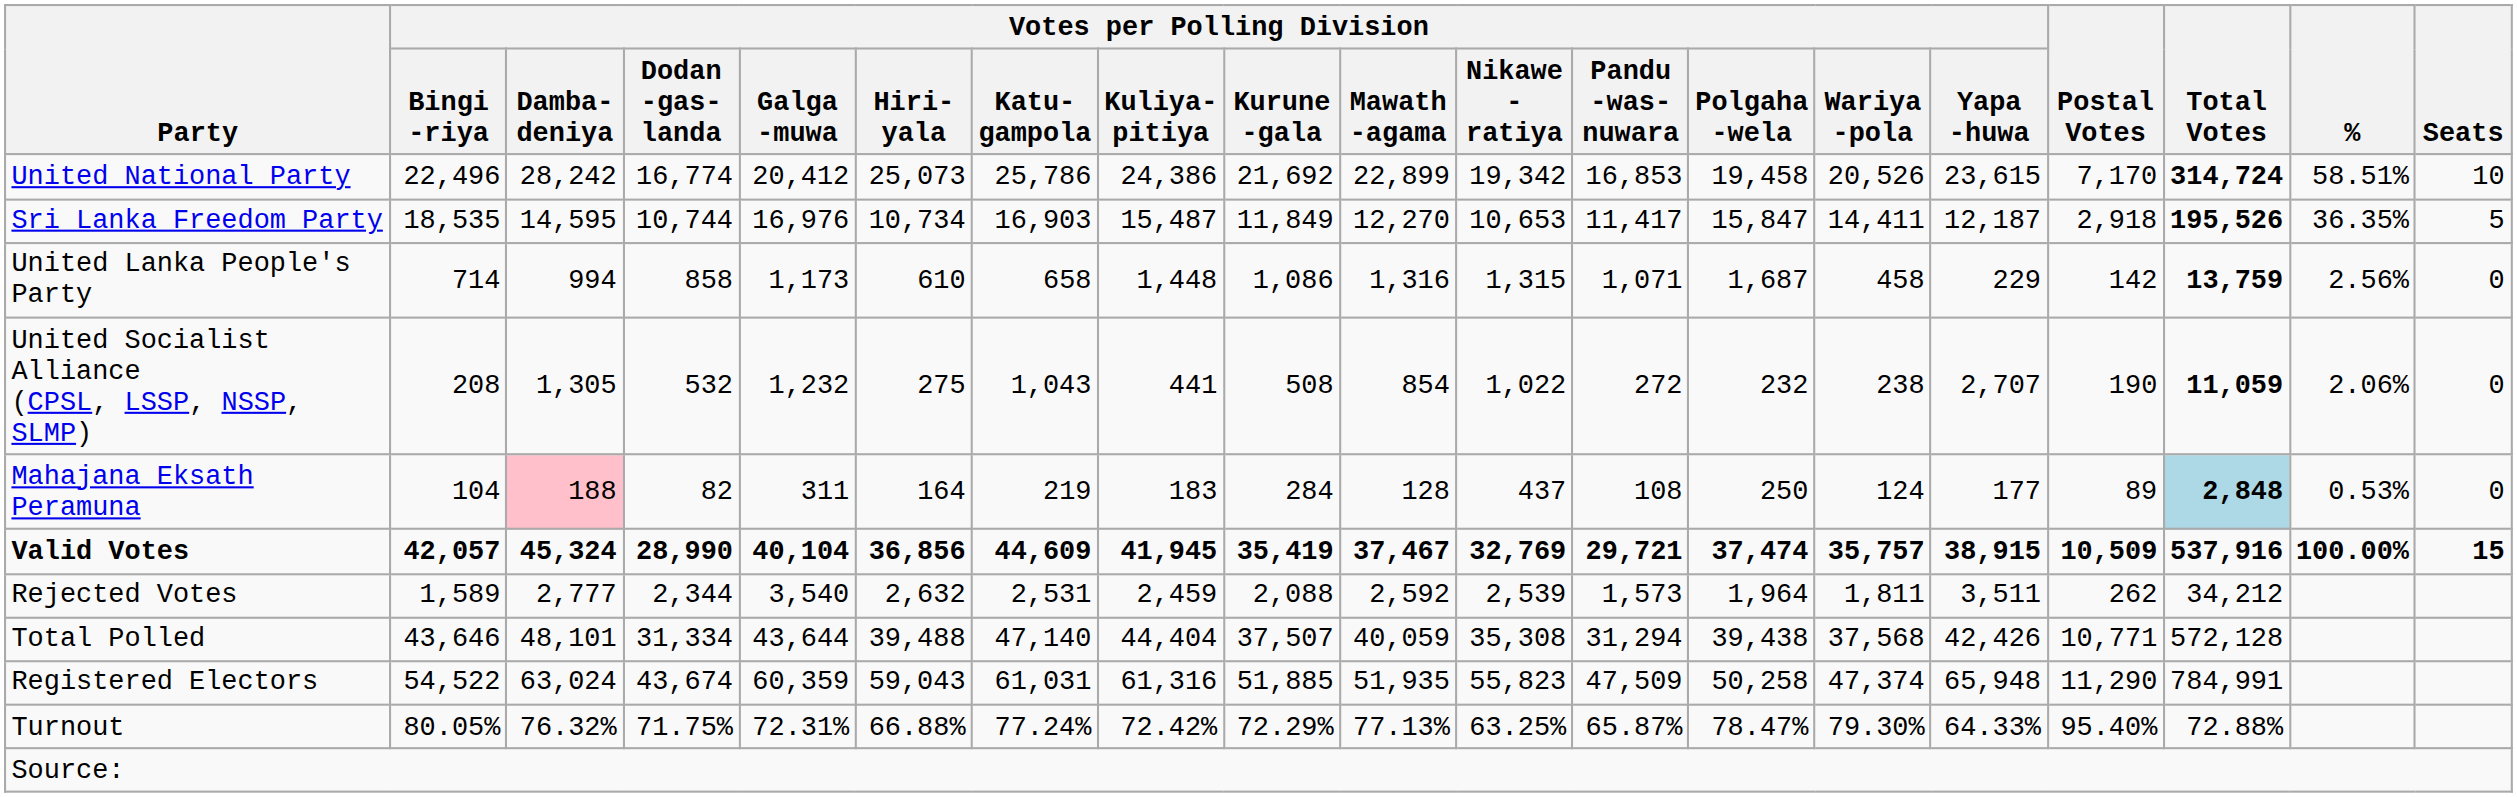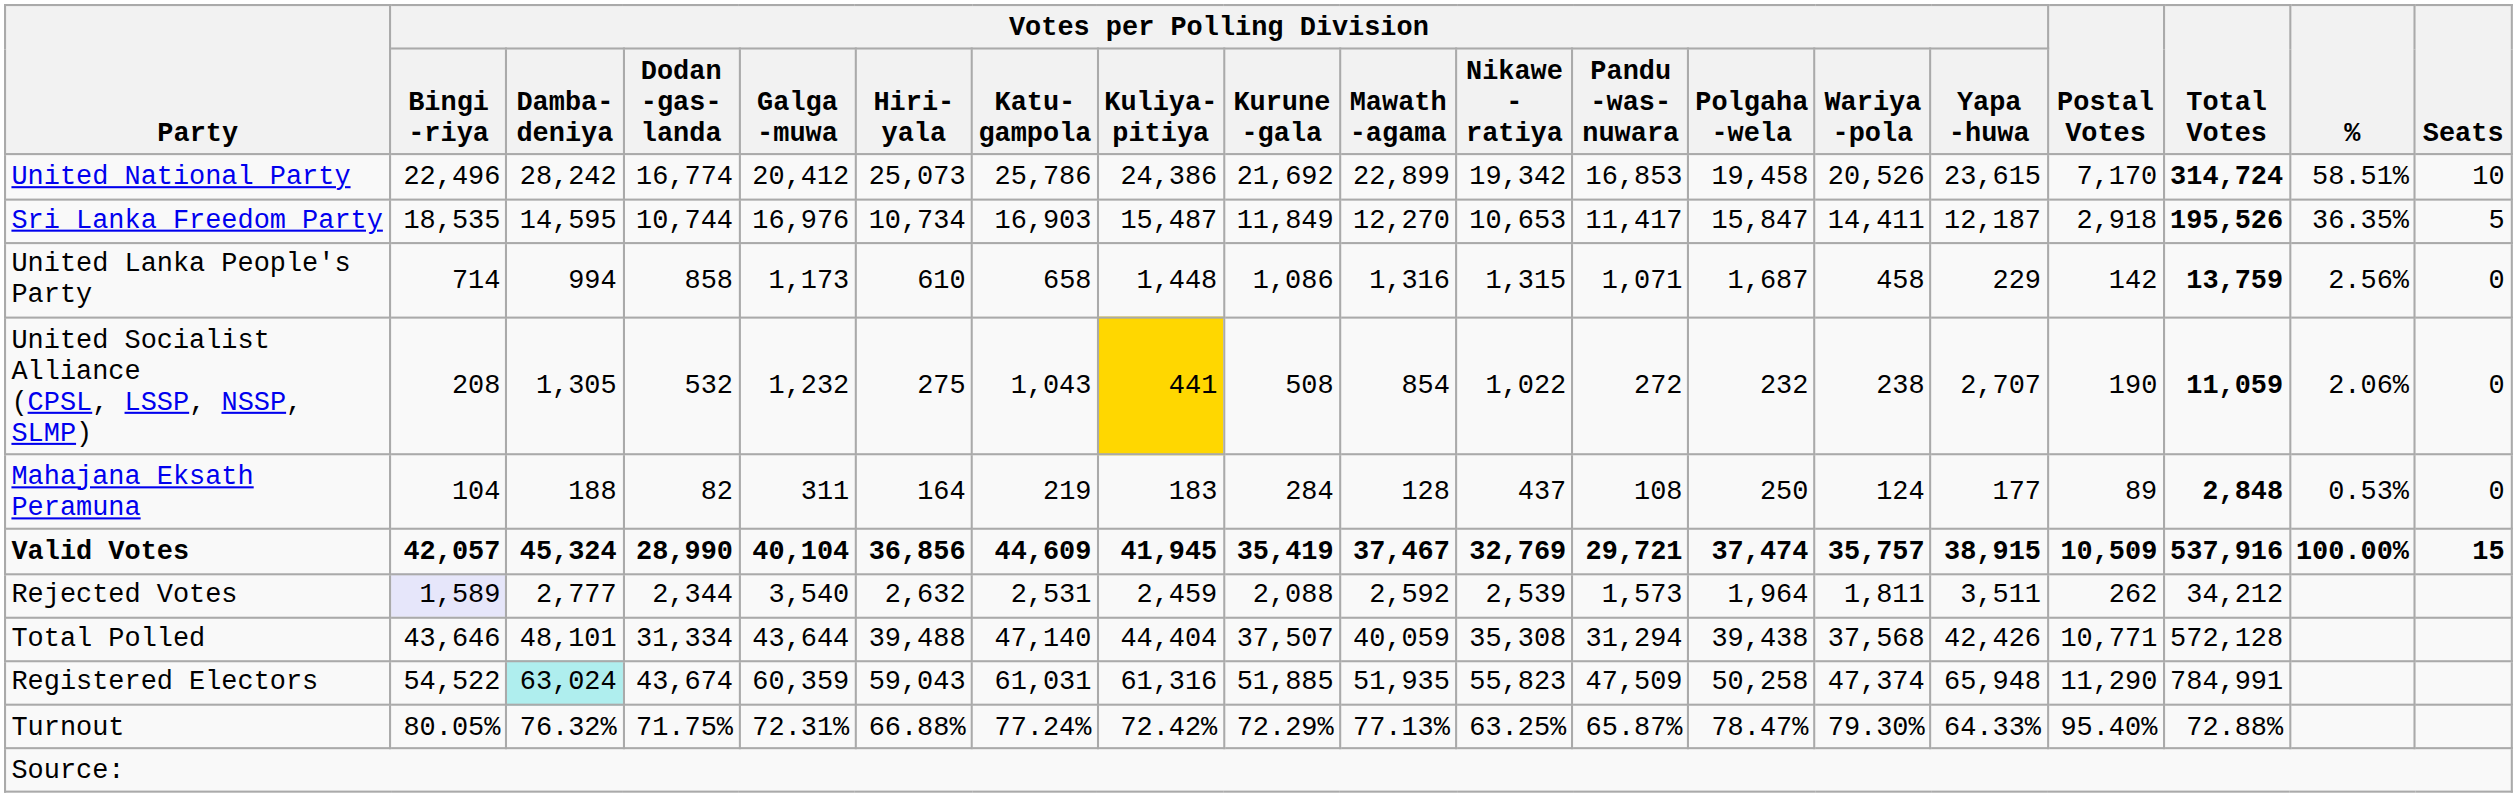United Socialist Alliance (CPSL, LSSP, NSSP, SLMP) | Votes per Polling Division / Kuliya- pitiya: no background -> gold background
Mahajana Eksath Peramuna | Votes per Polling Division / Damba- deniya: pink background -> no background
Mahajana Eksath Peramuna | Total Votes: lightblue background -> no background
Rejected Votes | Votes per Polling Division / Bingi -riya: no background -> lavender background
Registered Electors | Votes per Polling Division / Damba- deniya: no background -> paleturquoise background
